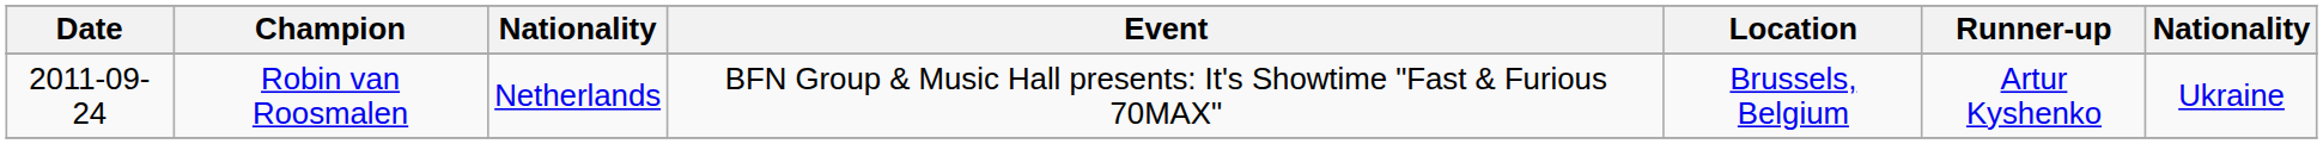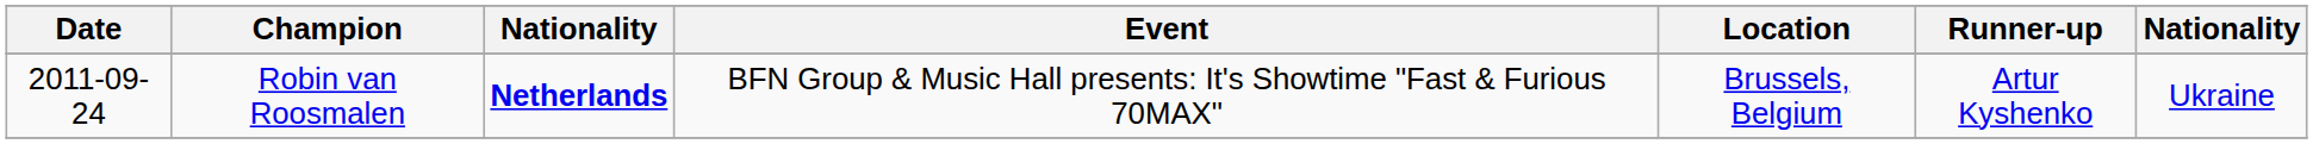Robin van Roosmalen | column 3: normal -> bold
